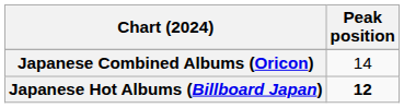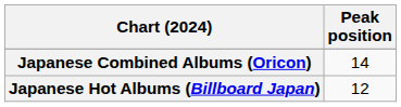Japanese Hot Albums (Billboard Japan) | Peak position: bold -> normal
